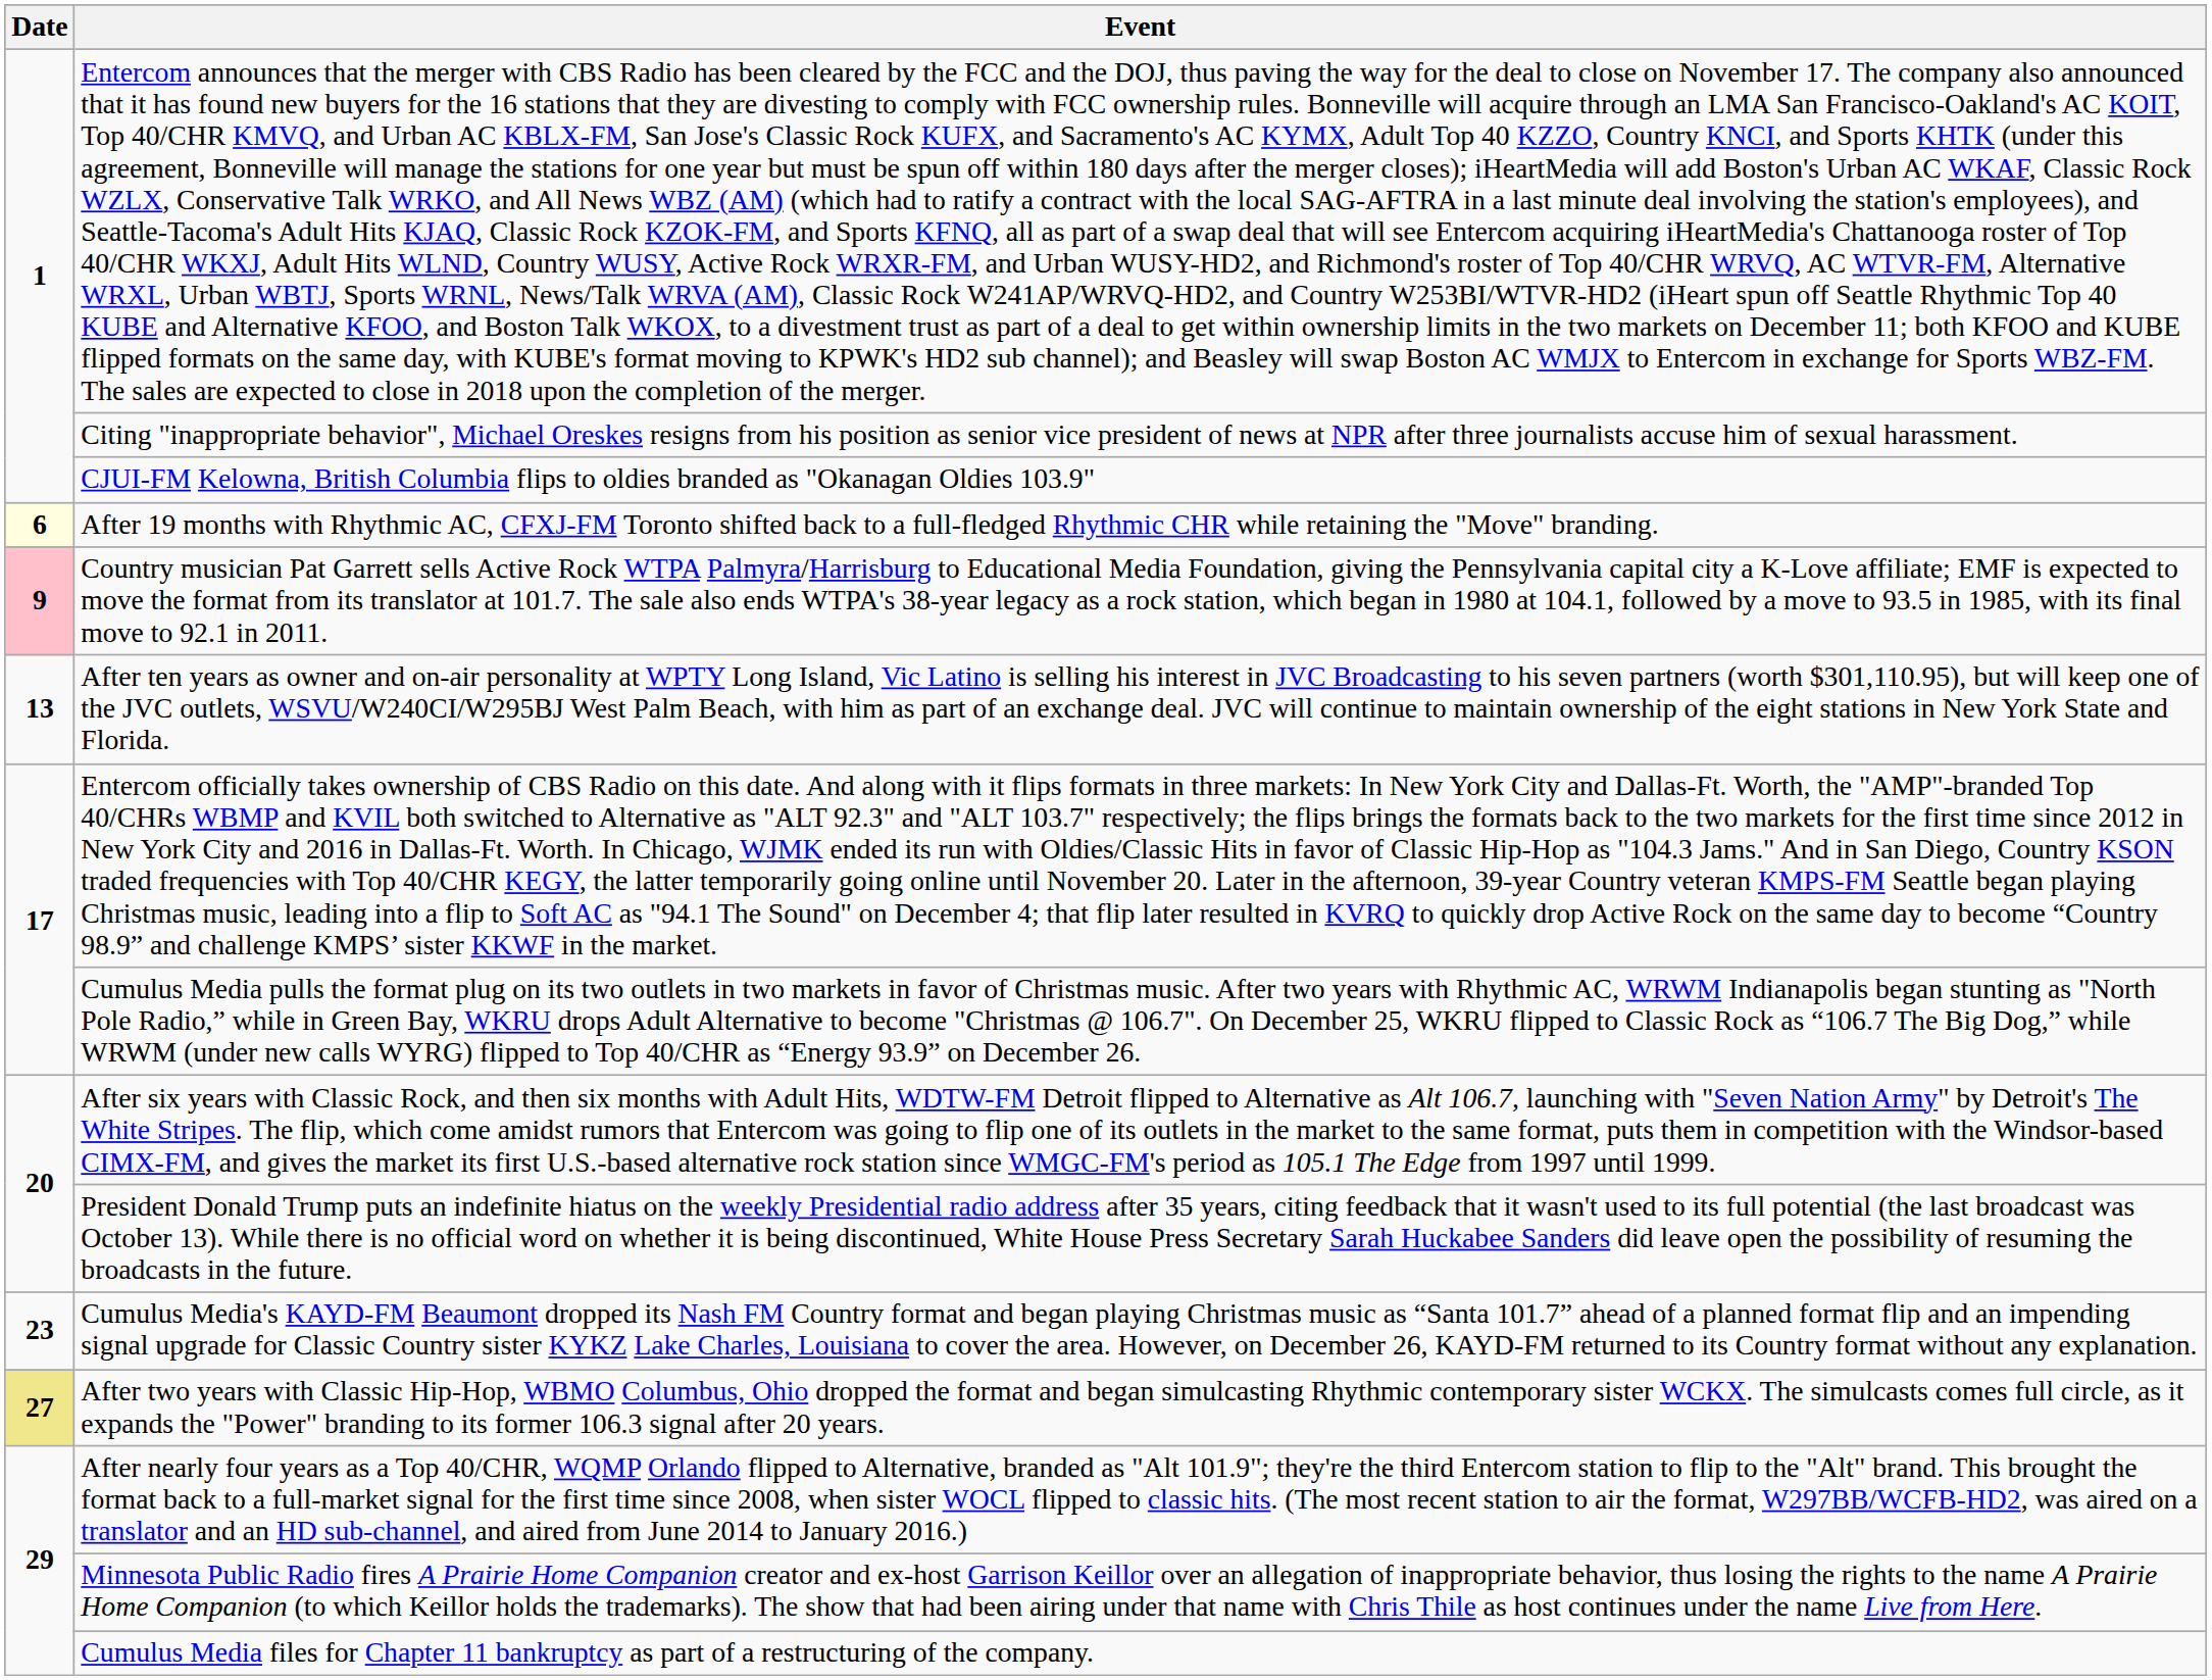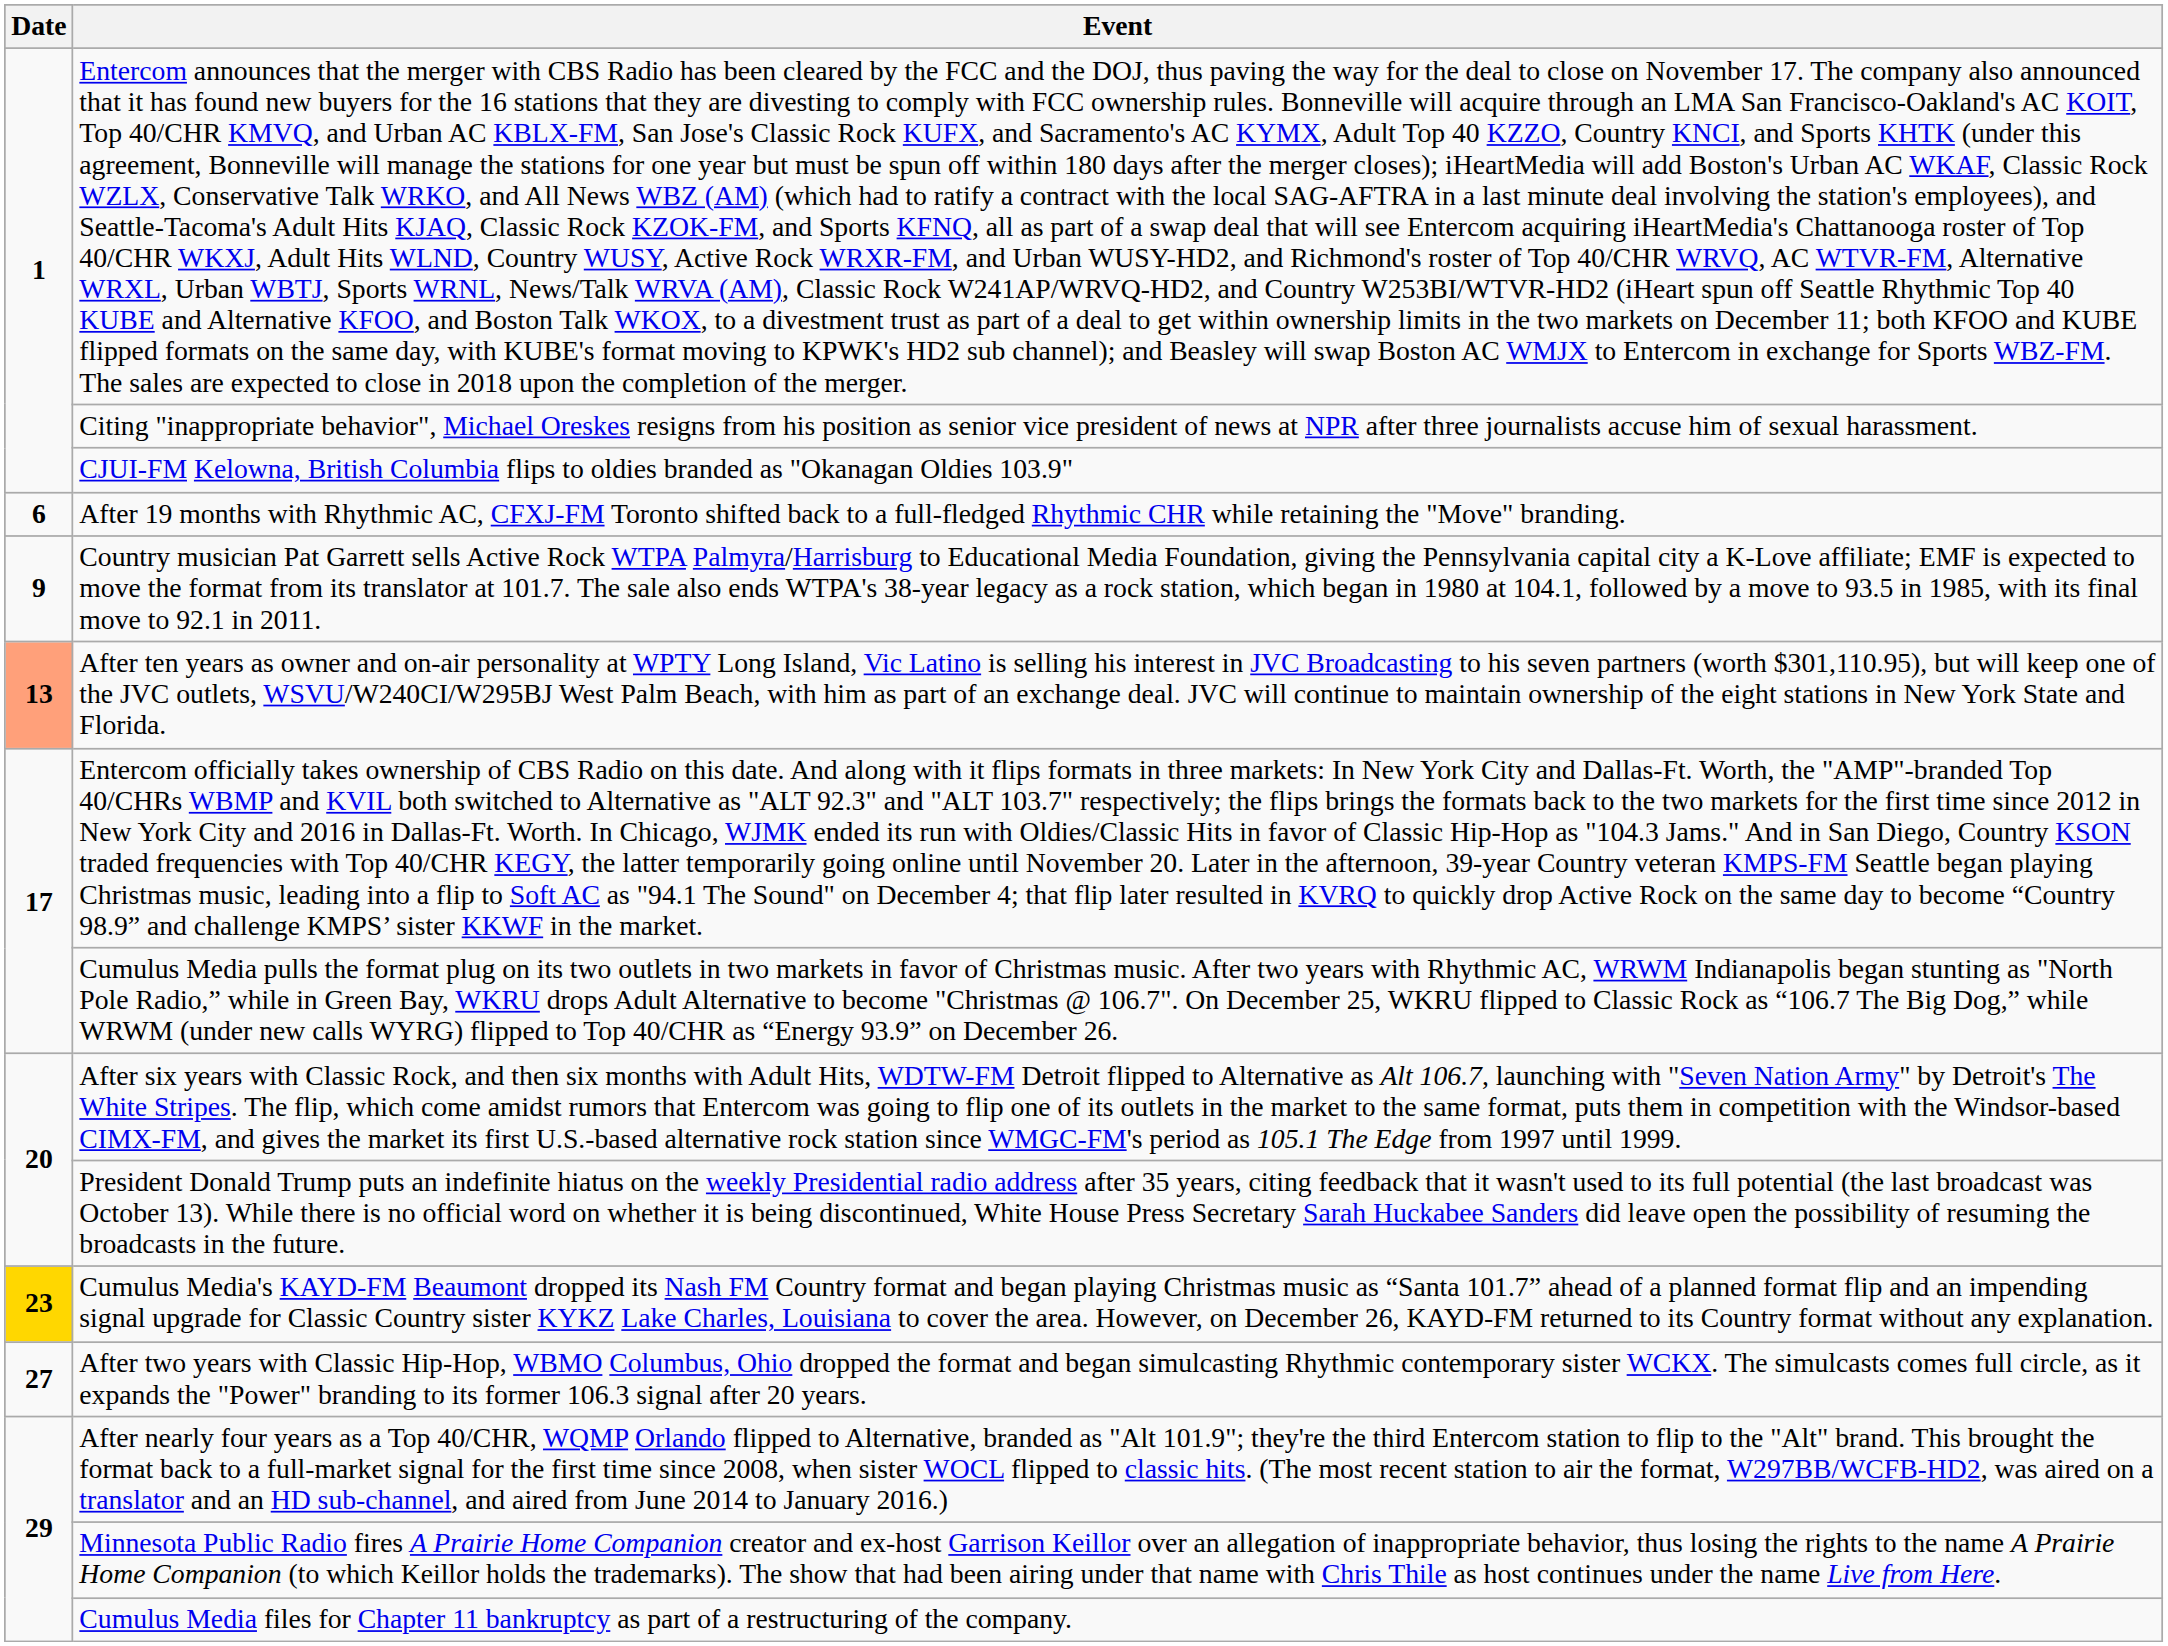row 5 | Date: lightyellow background -> no background
row 6 | Date: pink background -> no background
row 7 | Date: no background -> lightsalmon background
row 12 | Date: no background -> gold background
row 13 | Date: khaki background -> no background
